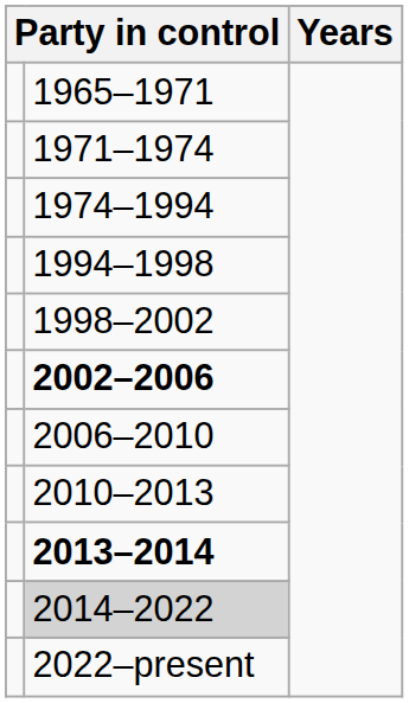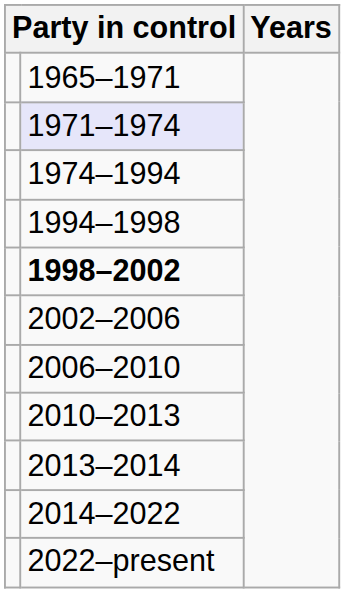1971–1974 | column 2: no background -> lavender background
1998–2002 | column 2: normal -> bold
2002–2006 | column 2: bold -> normal
2013–2014 | column 2: bold -> normal
2014–2022 | column 2: lightgrey background -> no background
